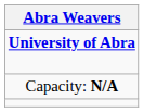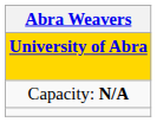row 2 | column 1: no background -> gold background
